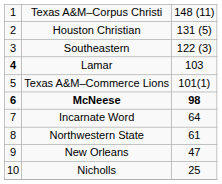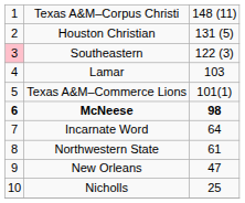Southeastern | column 1: no background -> pink background
Lamar | column 1: bold -> normal
